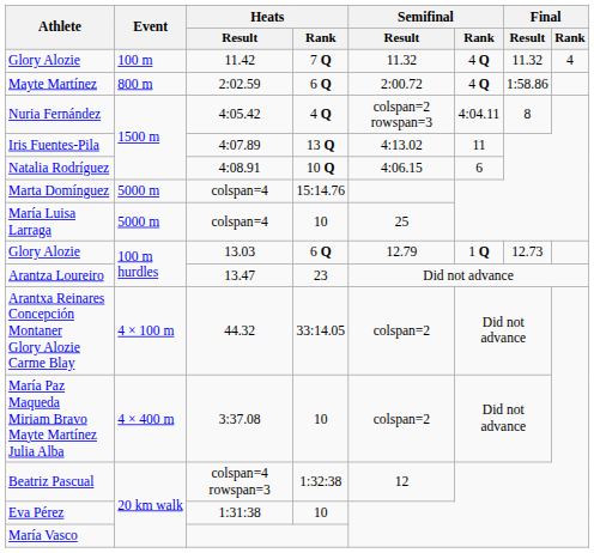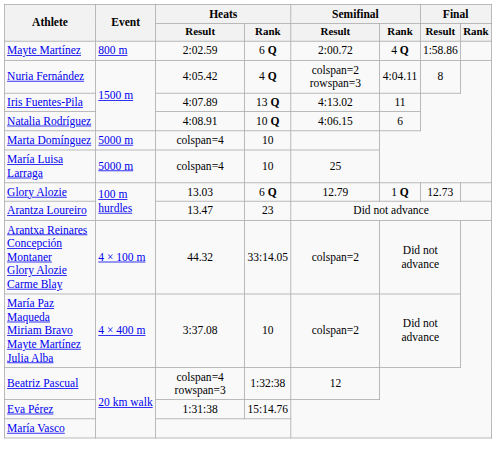- row: Glory Alozie | 100 m | 11.42 | 7 Q | 11.32 | 4 Q | 11.32 | 4
Marta Domínguez | Heats / Rank: 15:14.76 -> 10
Eva Pérez | Heats / Rank: 10 -> 15:14.76
